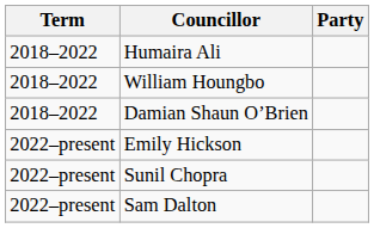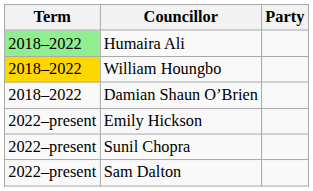Humaira Ali | Term: no background -> lightgreen background
William Houngbo | Term: no background -> gold background
